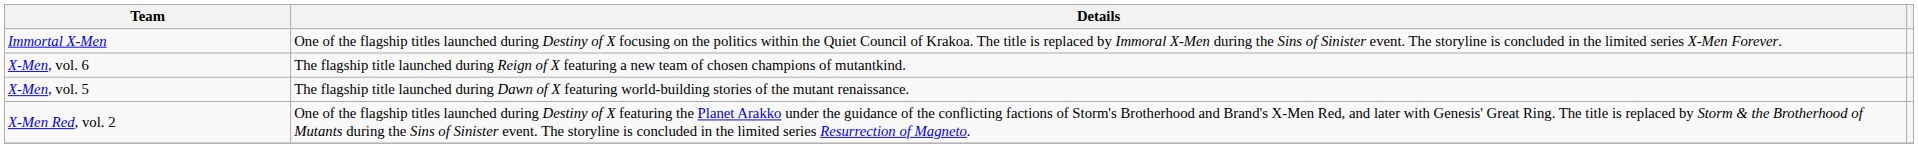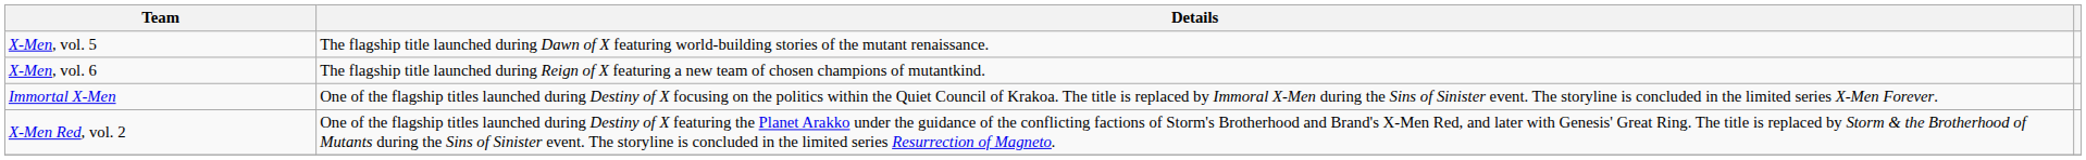rows swapped: X-Men, vol. 5 <-> Immortal X-Men
